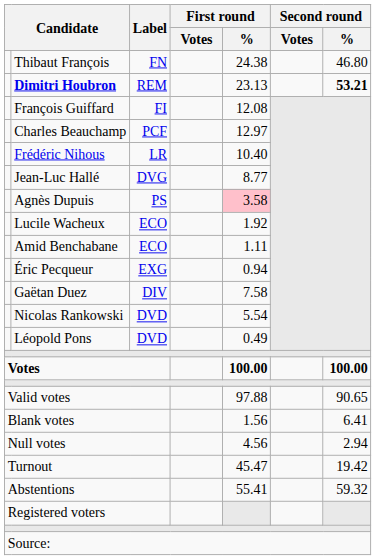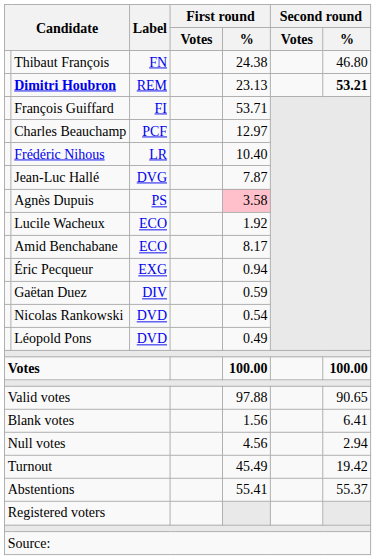François Guiffard | First round / %: 12.08 -> 53.71
Jean-Luc Hallé | First round / %: 8.77 -> 7.87
Amid Benchabane | First round / %: 1.11 -> 8.17
Gaëtan Duez | First round / %: 7.58 -> 0.59
Nicolas Rankowski | First round / %: 5.54 -> 0.54
Turnout | First round / %: 45.47 -> 45.49
Abstentions | Second round / %: 59.32 -> 55.37
